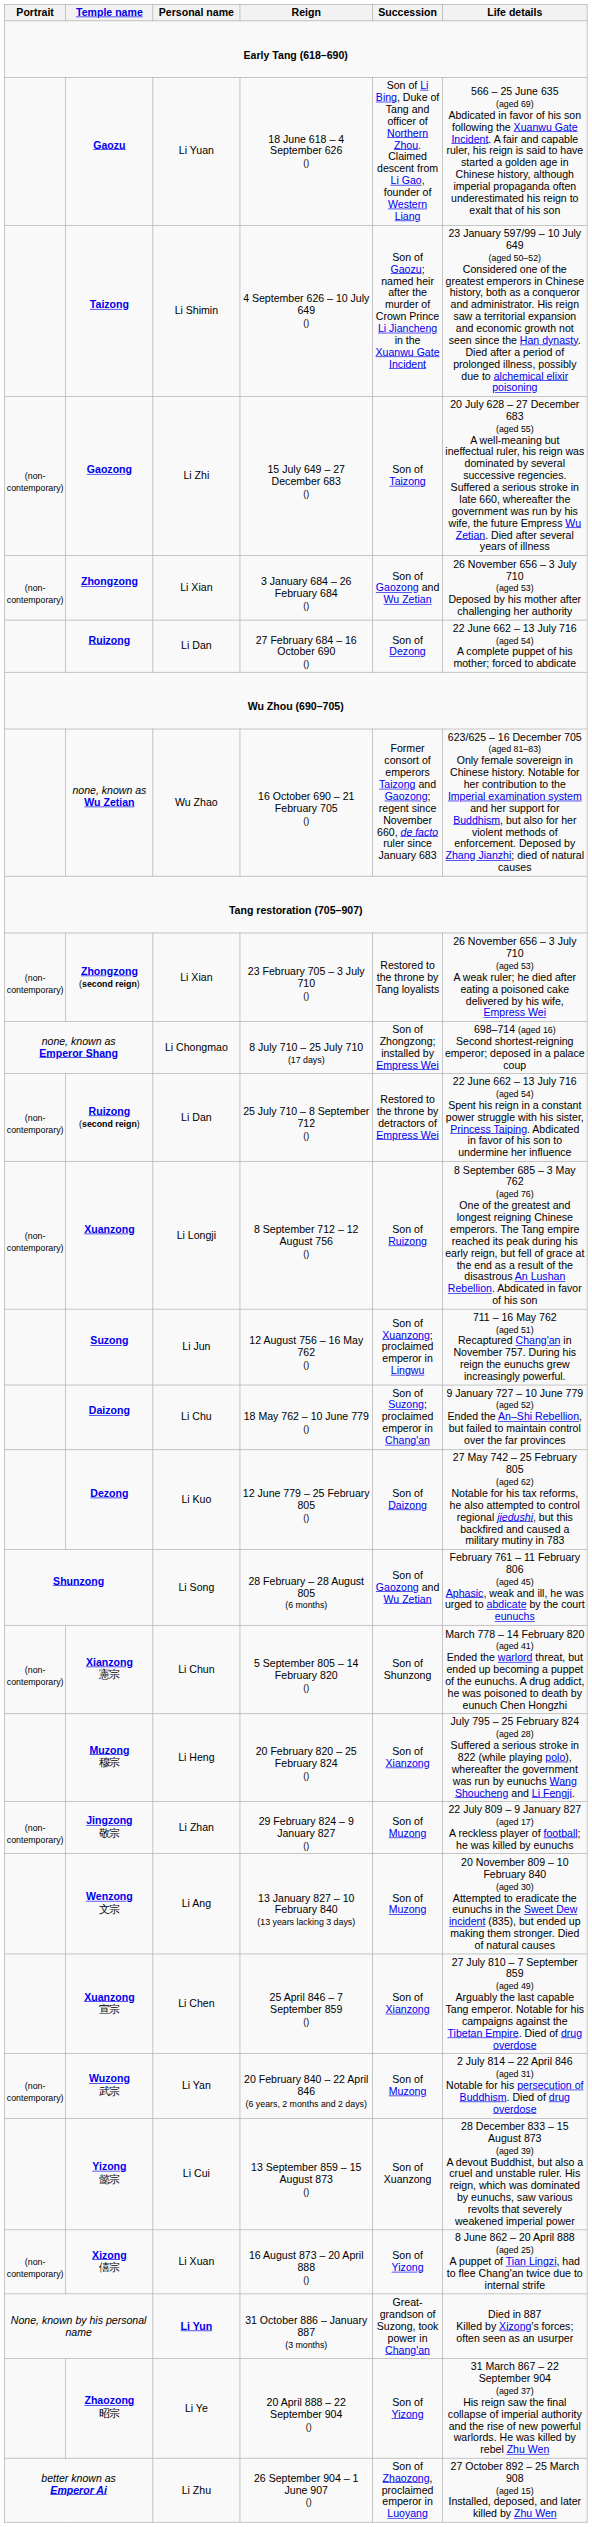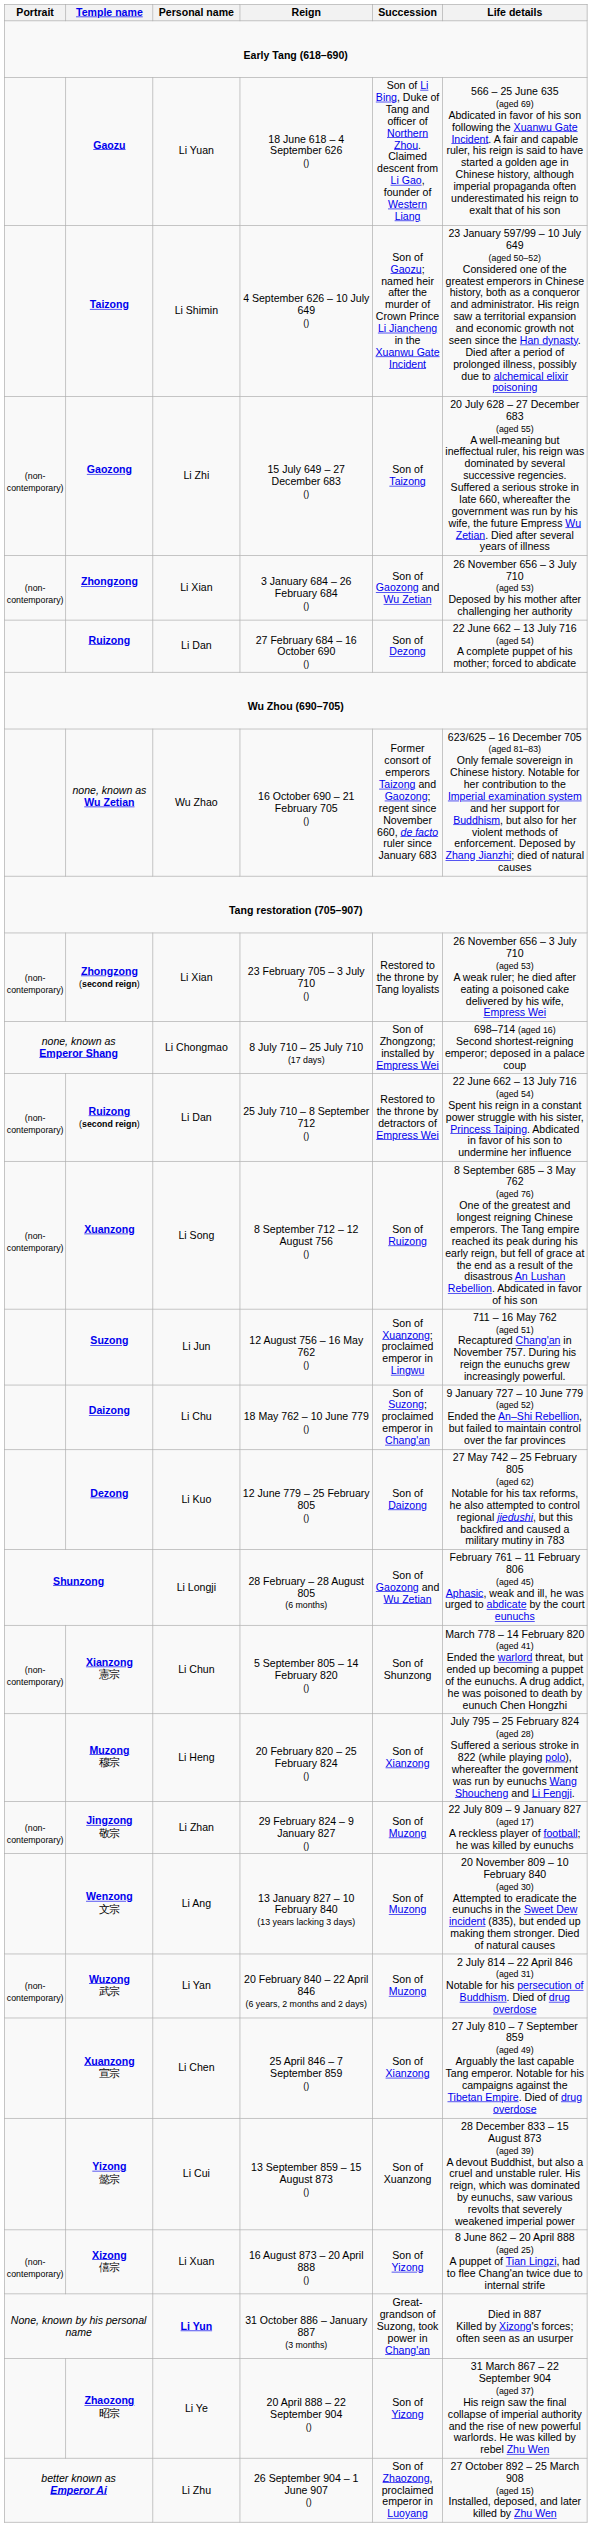Xuanzong | Personal name: Li Longji -> Li Song
Shunzong | Personal name: Li Song -> Li Longji
rows swapped: Wuzong 武宗 <-> Xuanzong 宣宗
